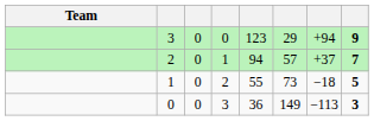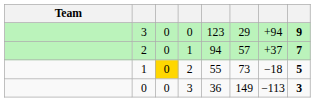row 4 | column 3: no background -> gold background
